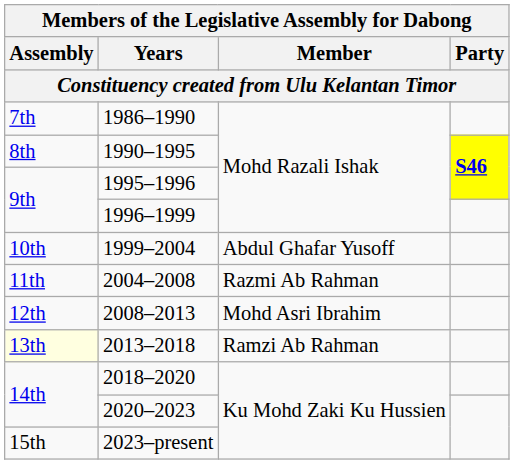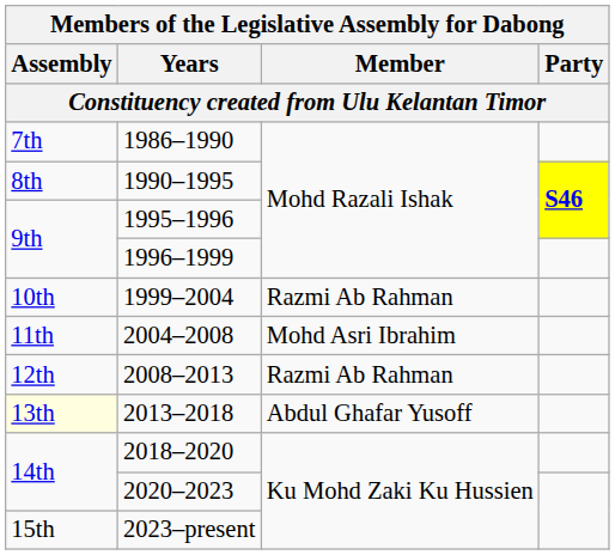1999–2004 | Member: Abdul Ghafar Yusoff -> Razmi Ab Rahman
2004–2008 | Member: Razmi Ab Rahman -> Mohd Asri Ibrahim
2008–2013 | Member: Mohd Asri Ibrahim -> Razmi Ab Rahman
2013–2018 | Member: Ramzi Ab Rahman -> Abdul Ghafar Yusoff
